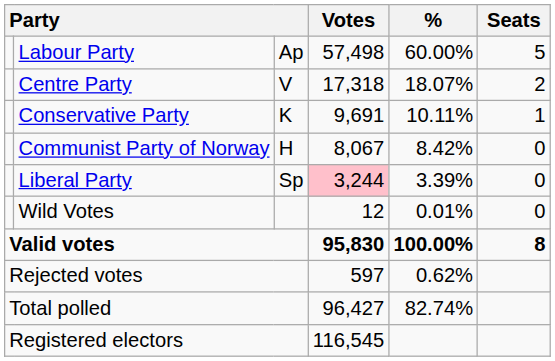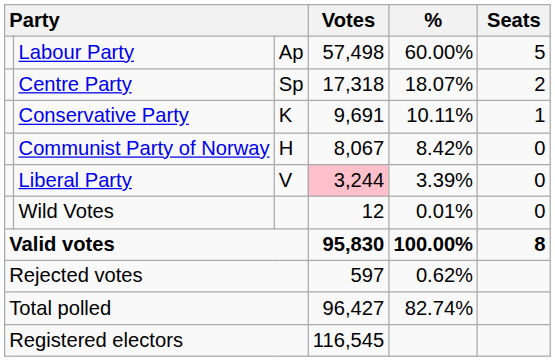Centre Party | column 3: V -> Sp
Liberal Party | column 3: Sp -> V
